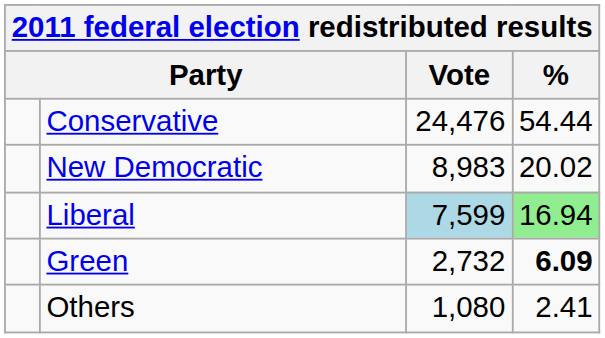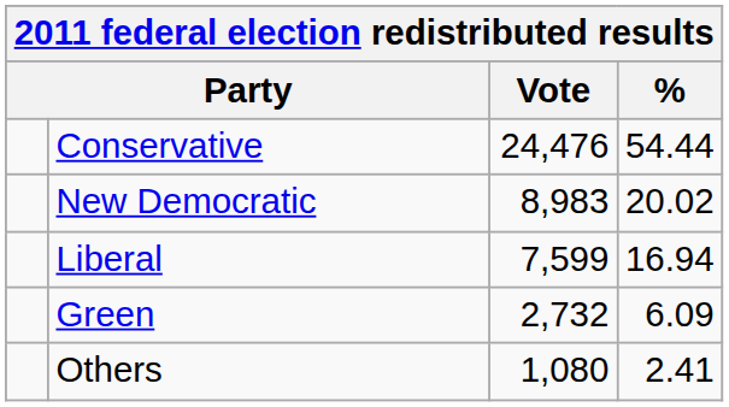Liberal | Vote: lightblue background -> no background
Liberal | %: lightgreen background -> no background
Green | %: bold -> normal
